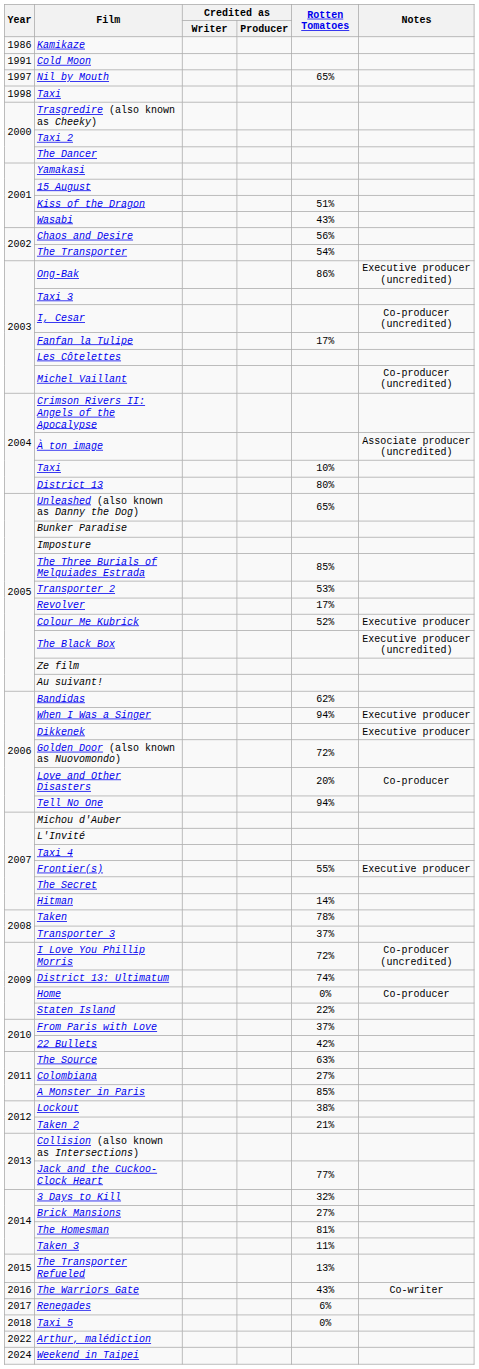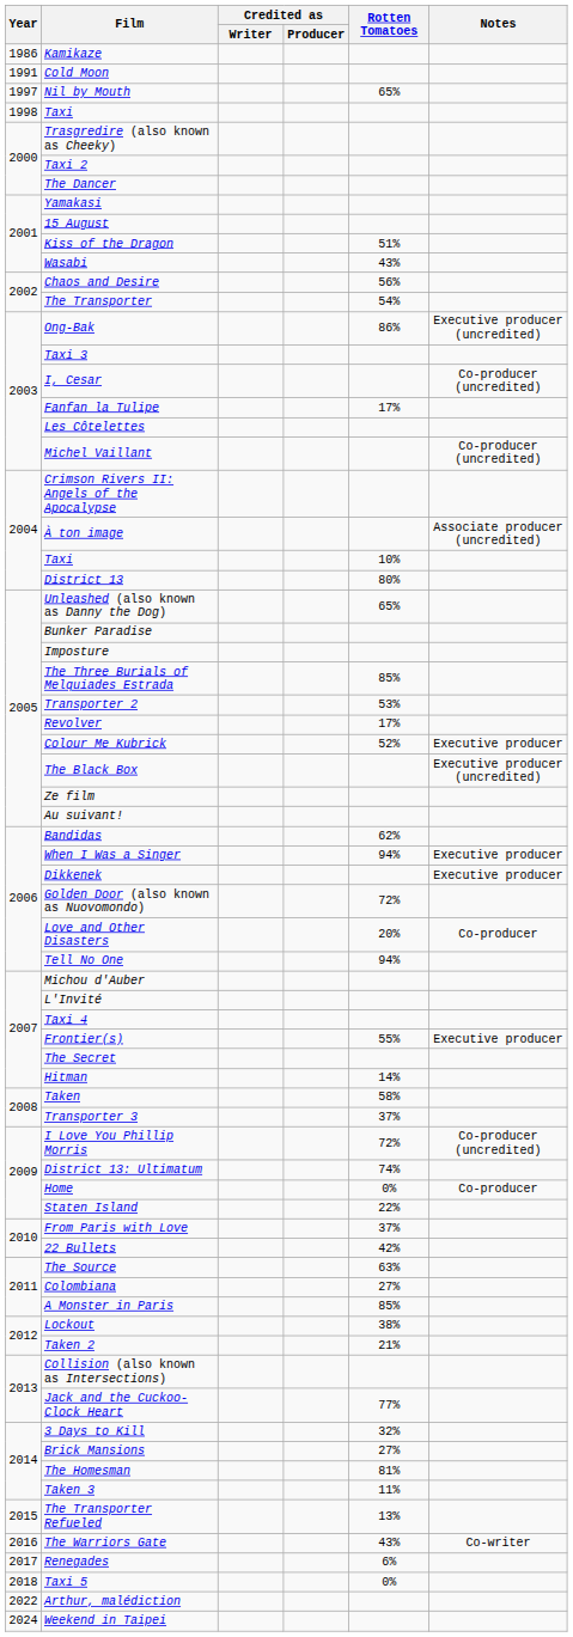Taken | Rotten Tomatoes: 78% -> 58%
